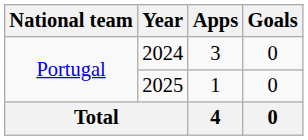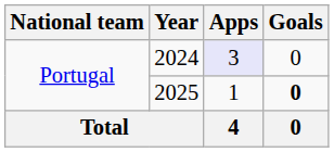2024 | Apps: no background -> lavender background
2025 | Goals: normal -> bold
